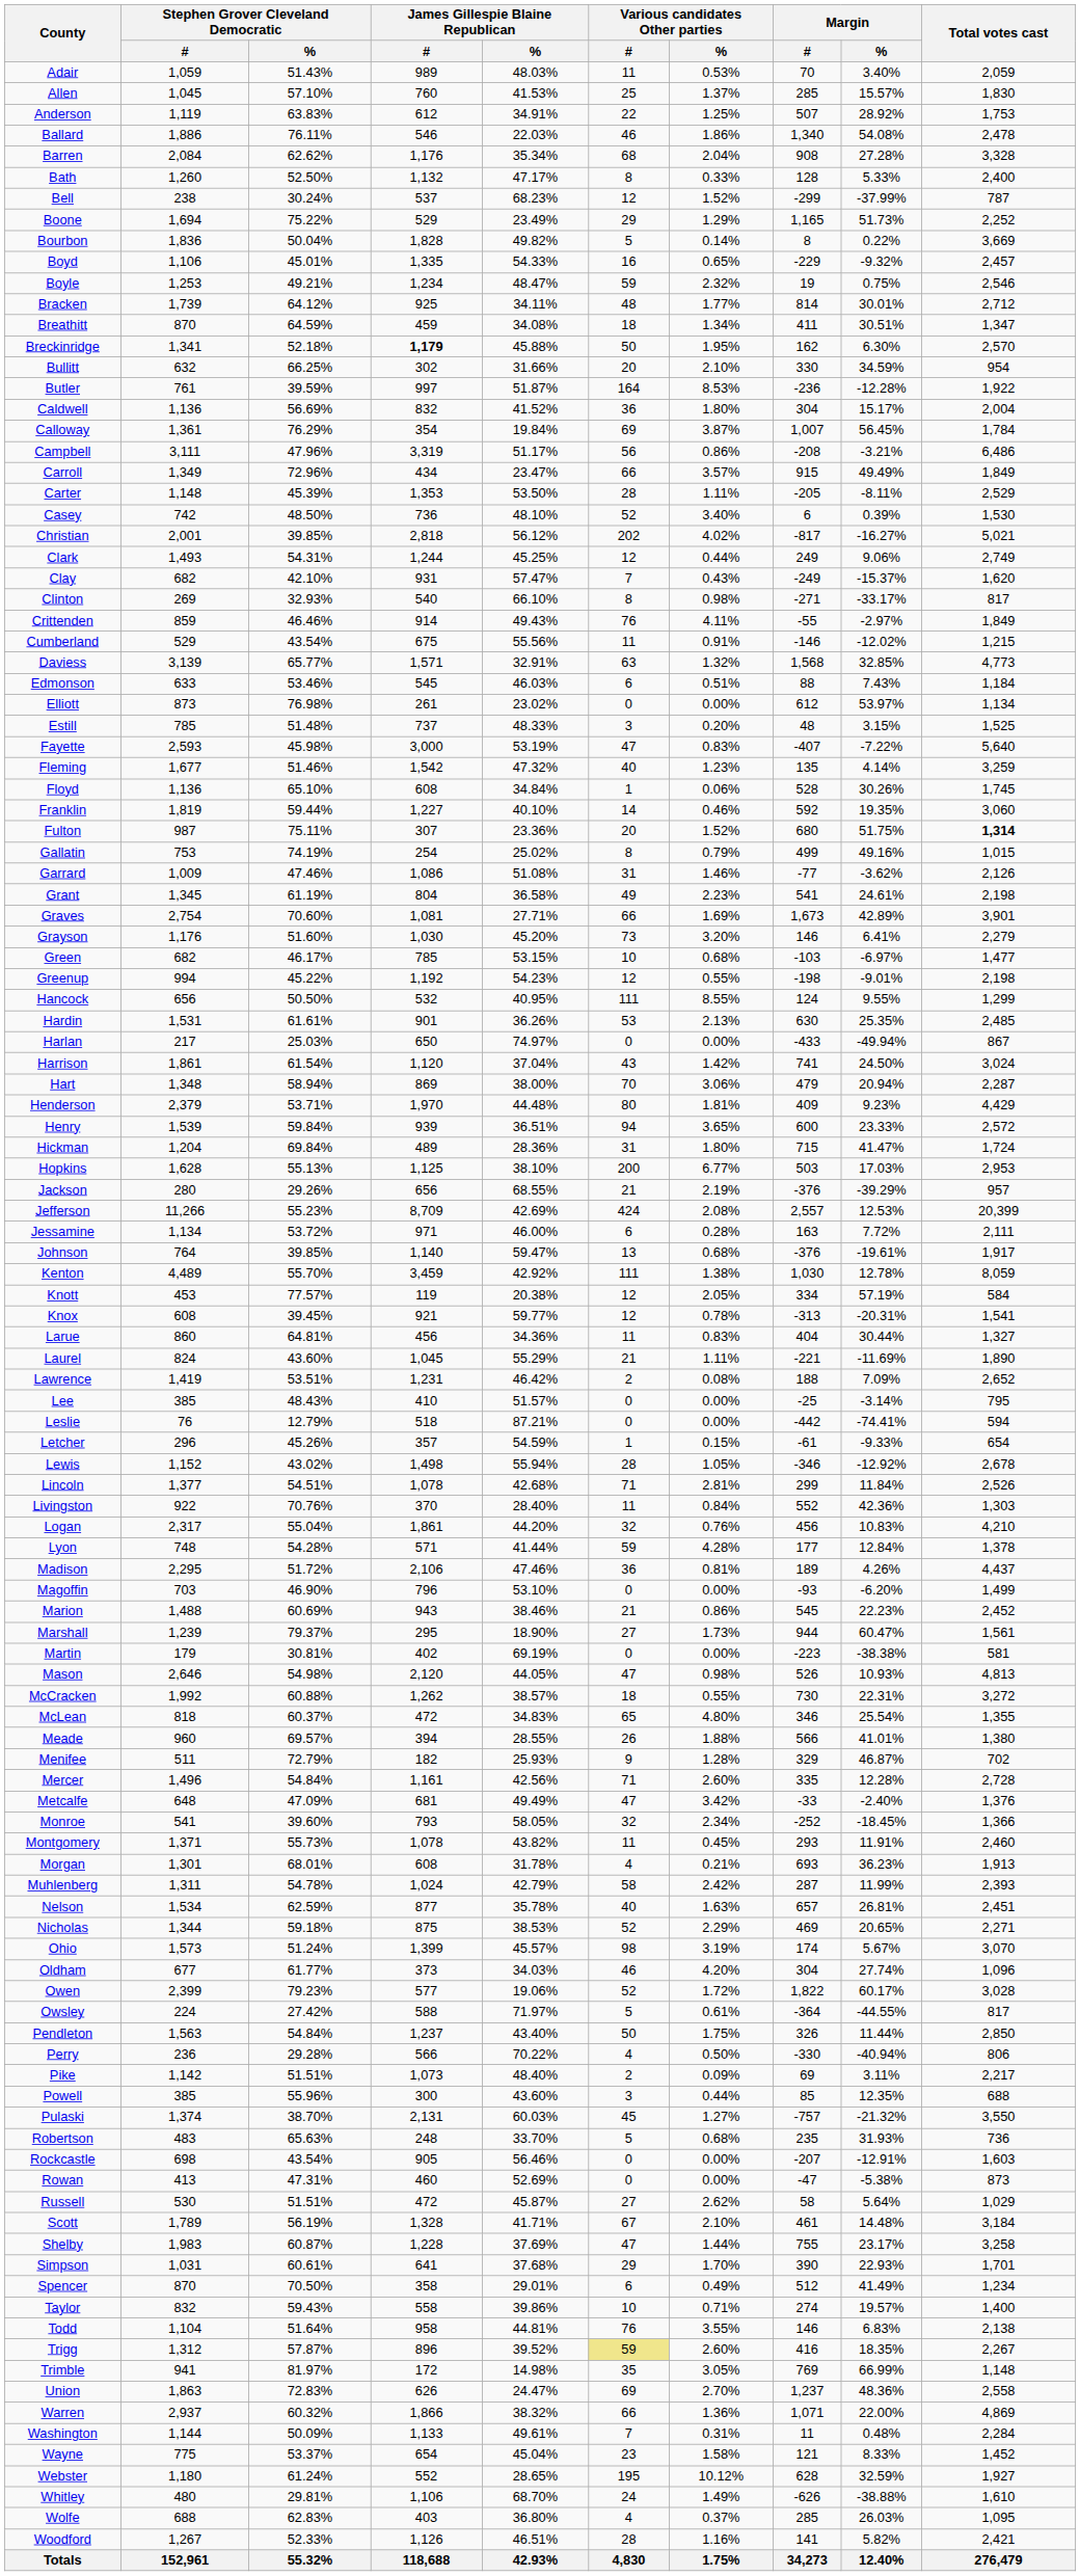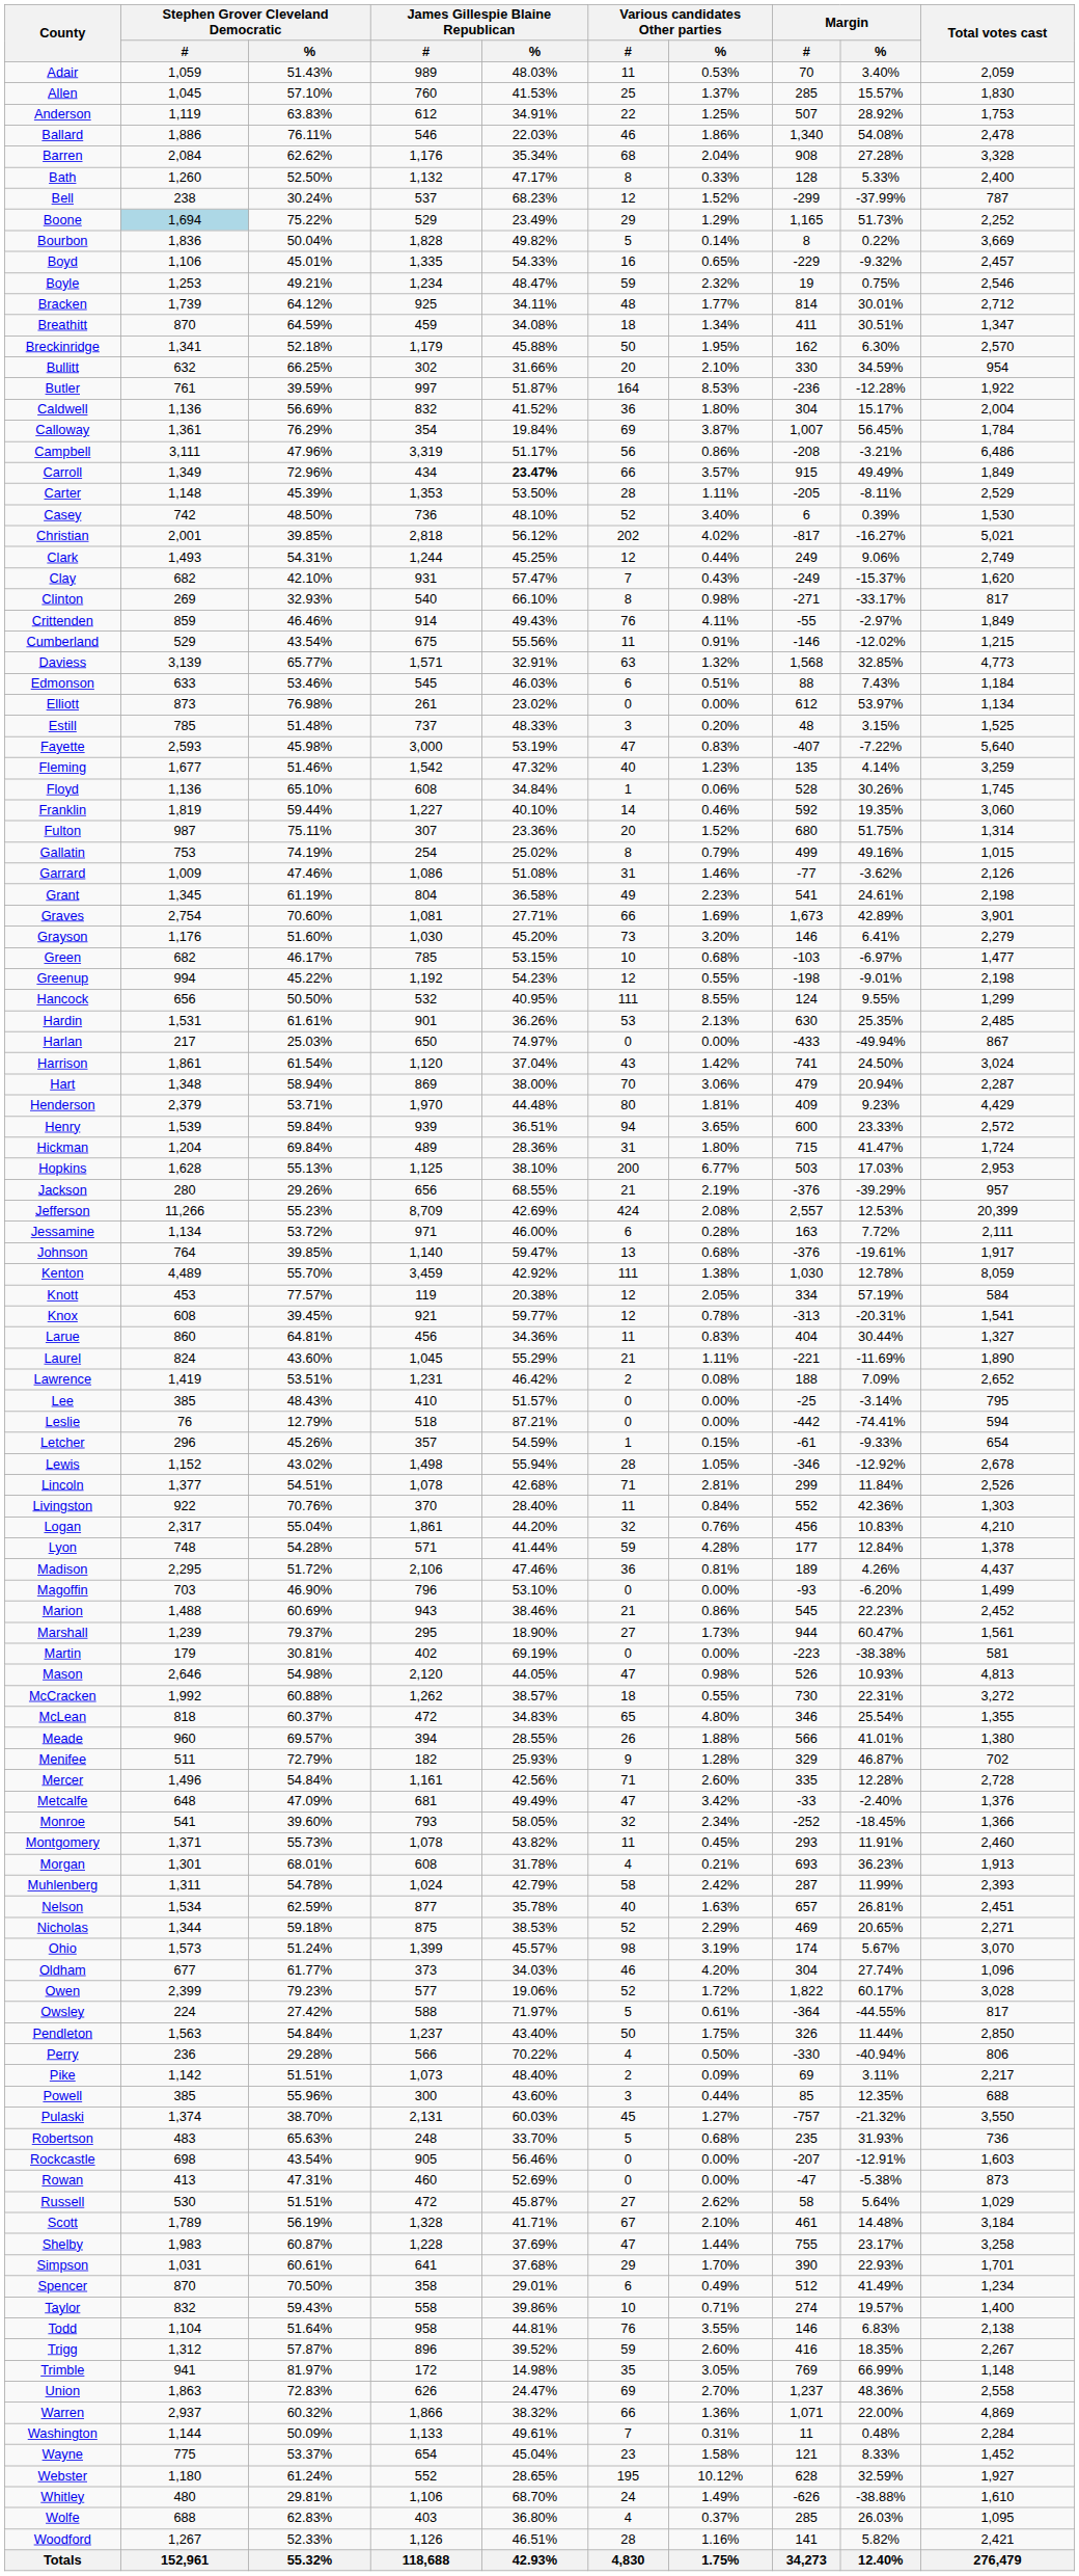Boone | Stephen Grover Cleveland Democratic / #: no background -> lightblue background
Breckinridge | James Gillespie Blaine Republican / #: bold -> normal
Carroll | James Gillespie Blaine Republican / %: normal -> bold
Fulton | Total votes cast: bold -> normal
Trigg | Various candidates Other parties / #: khaki background -> no background
